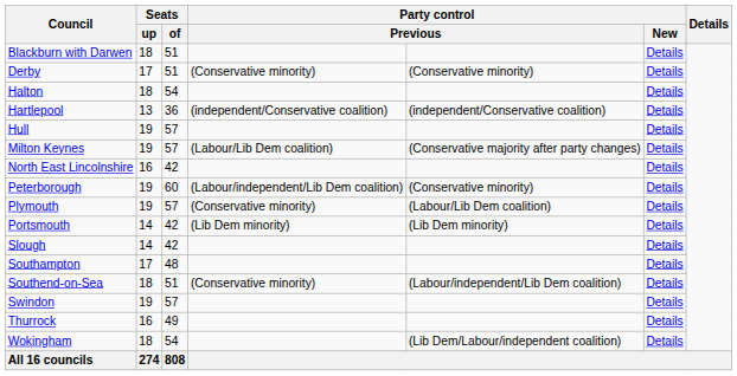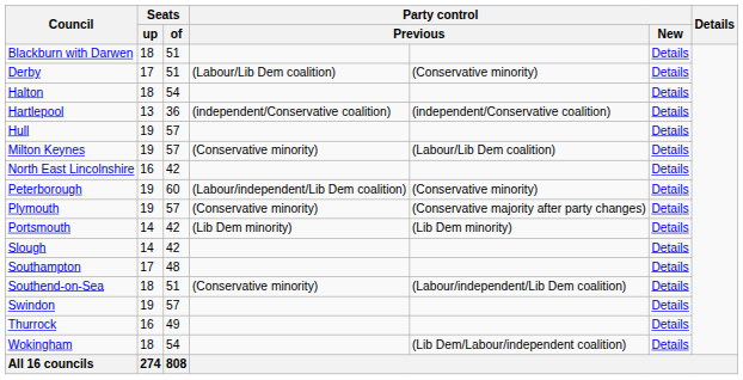Derby | column 4: (Conservative minority) -> (Labour/Lib Dem coalition)
Milton Keynes | column 4: (Labour/Lib Dem coalition) -> (Conservative minority)
Milton Keynes | column 5: (Conservative majority after party changes) -> (Labour/Lib Dem coalition)
Plymouth | column 5: (Labour/Lib Dem coalition) -> (Conservative majority after party changes)
